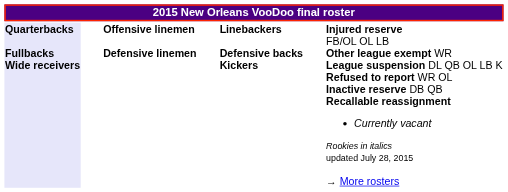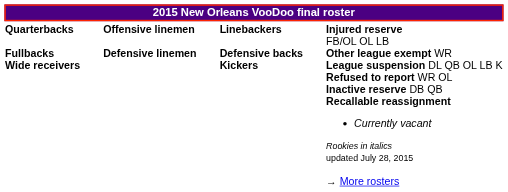Quarterbacks Fullbacks Wide receivers | column 1: lavender background -> no background
